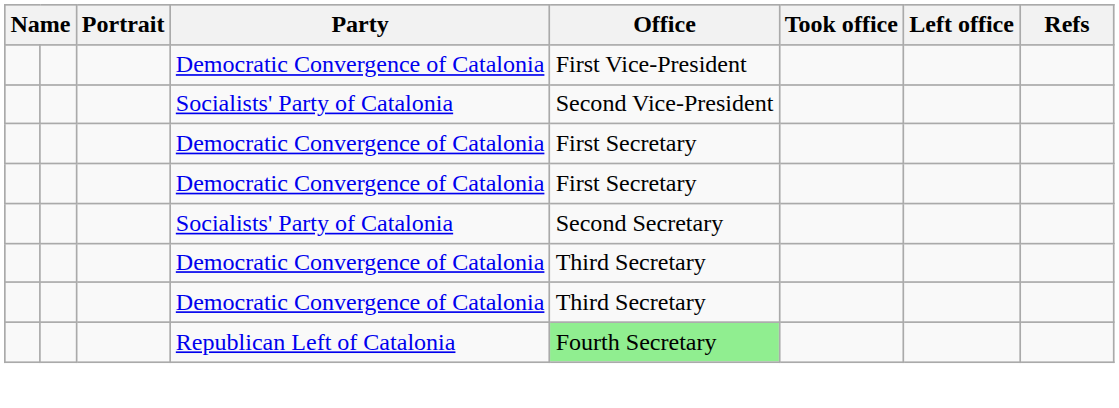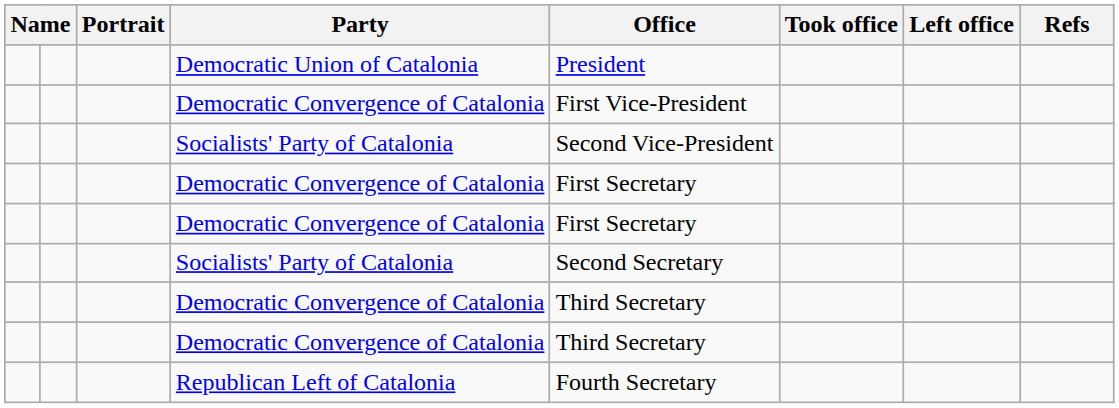+ row: Democratic Union of Catalonia | President
Republican Left of Catalonia | Office: lightgreen background -> no background
